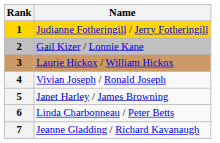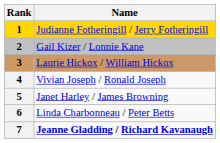Jeanne Gladding / Richard Kavanaugh | Name: normal -> bold
